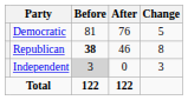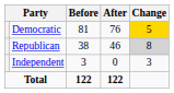Democratic | Change: no background -> gold background
Republican | Before: bold -> normal
Republican | Change: no background -> lightgrey background
Independent | Before: lightgrey background -> no background
